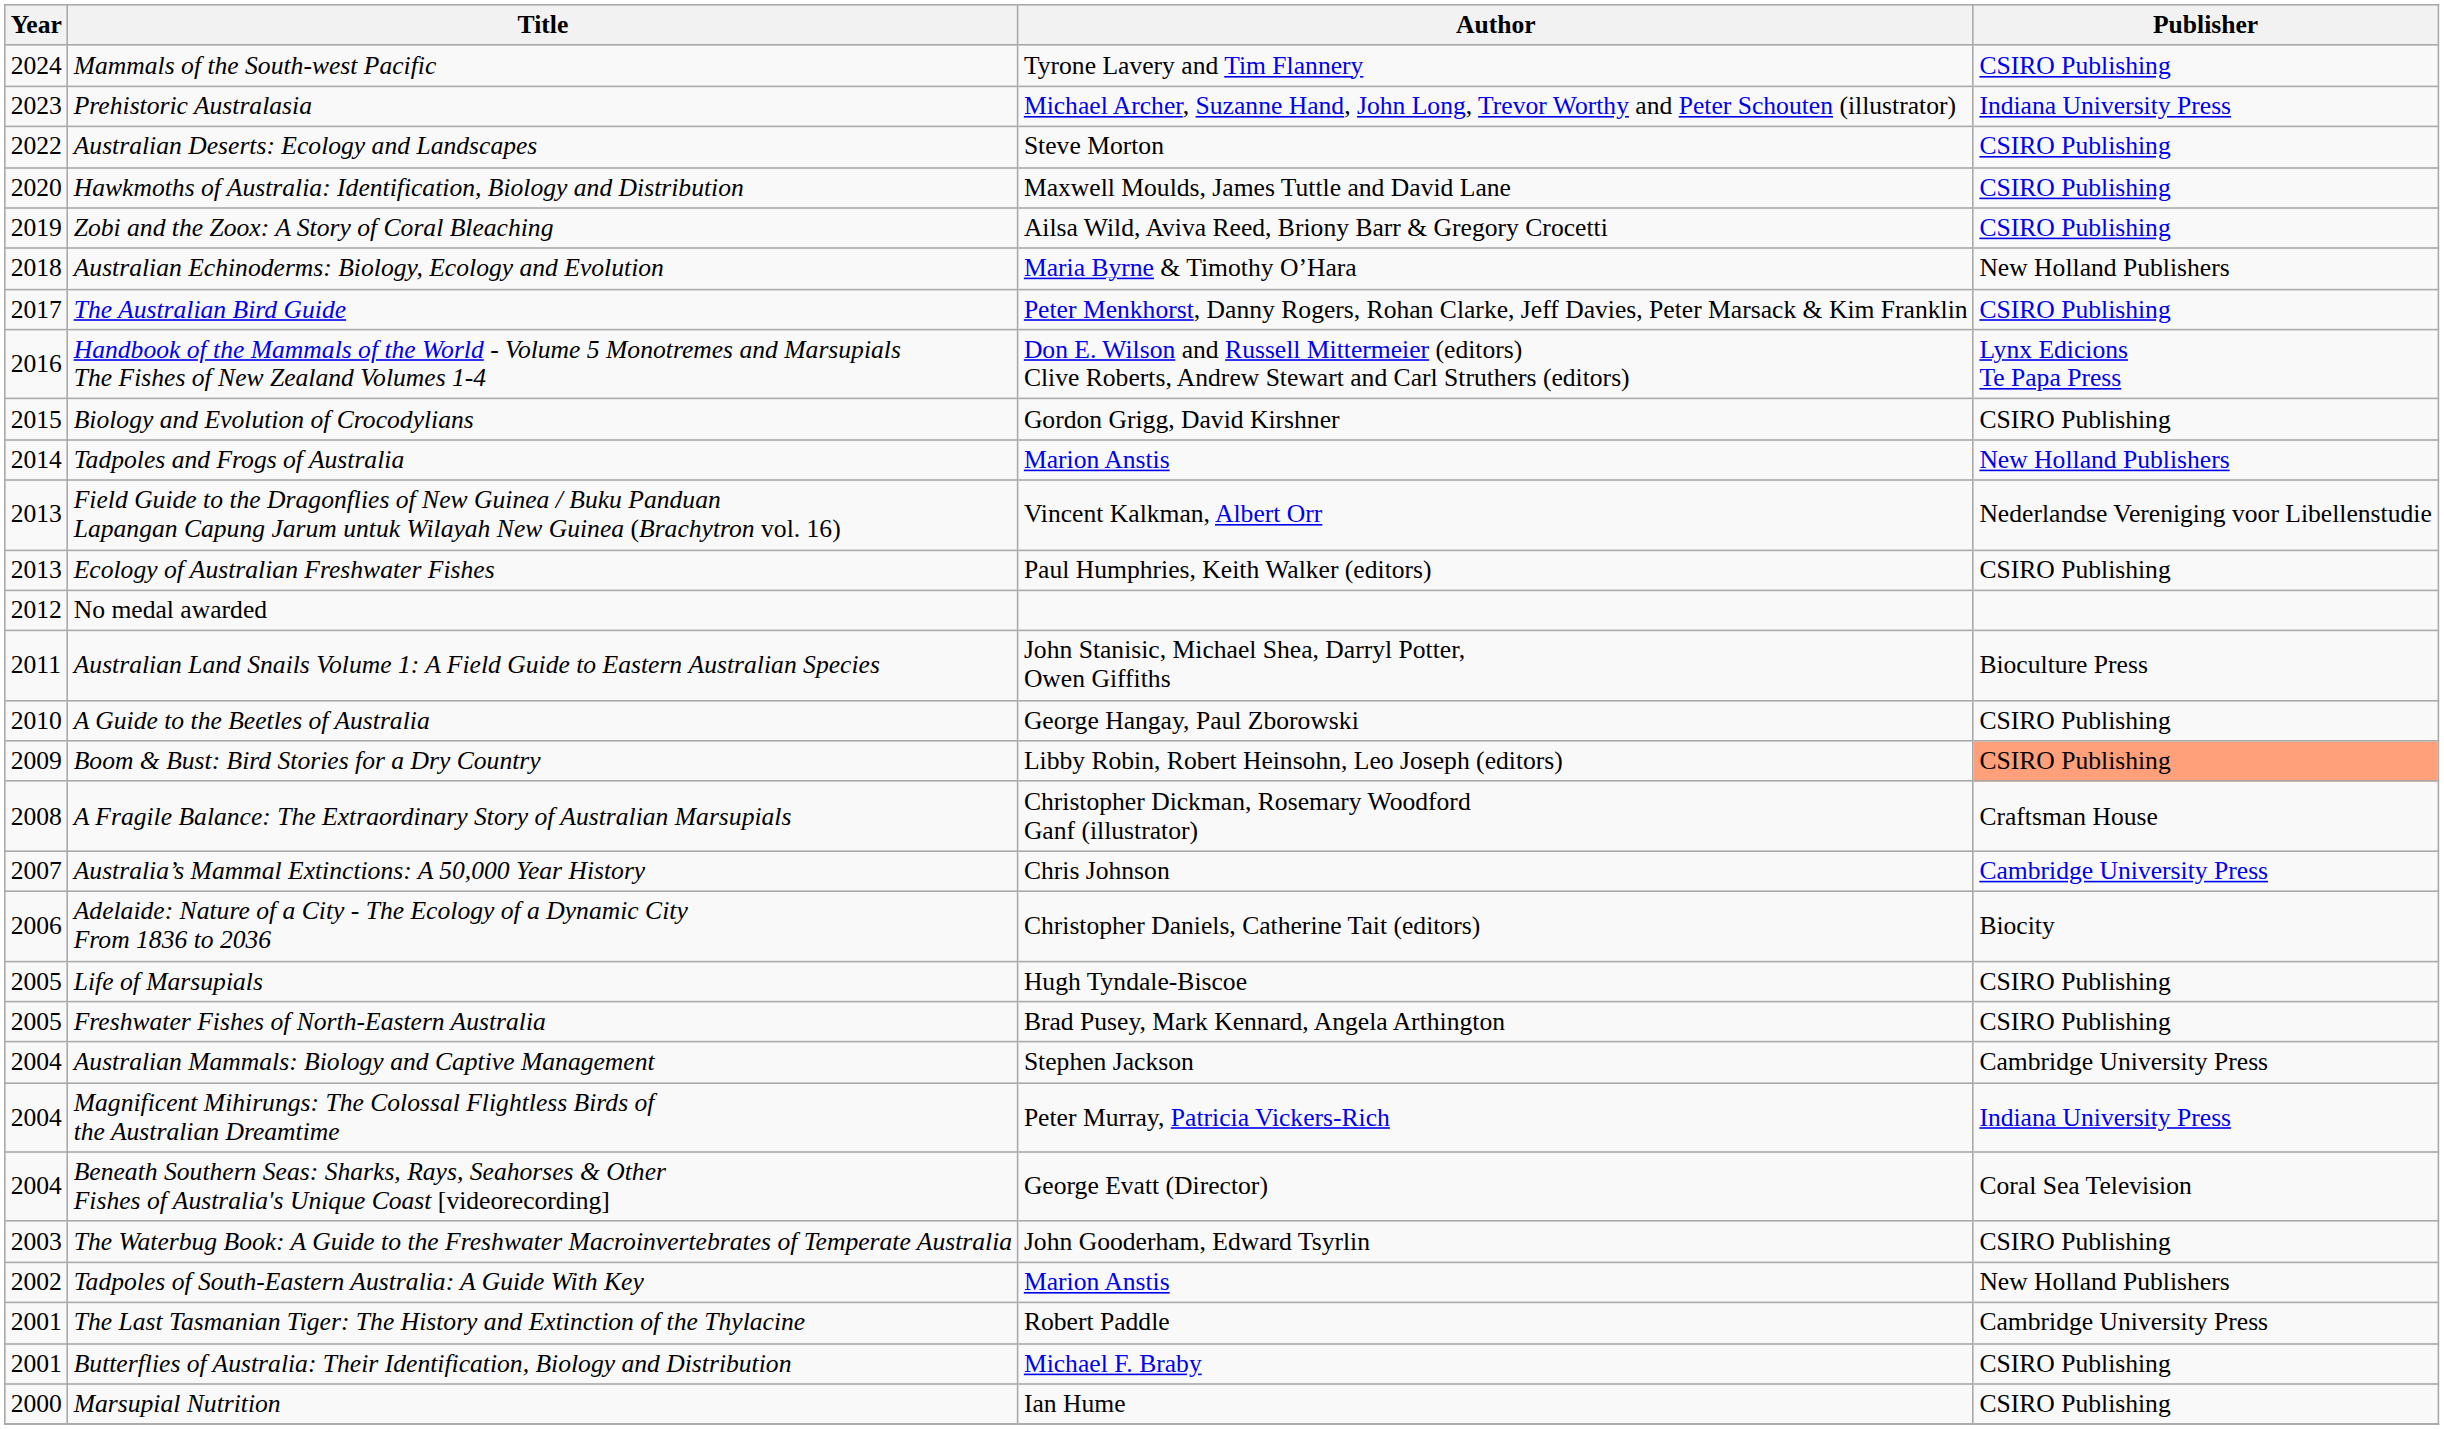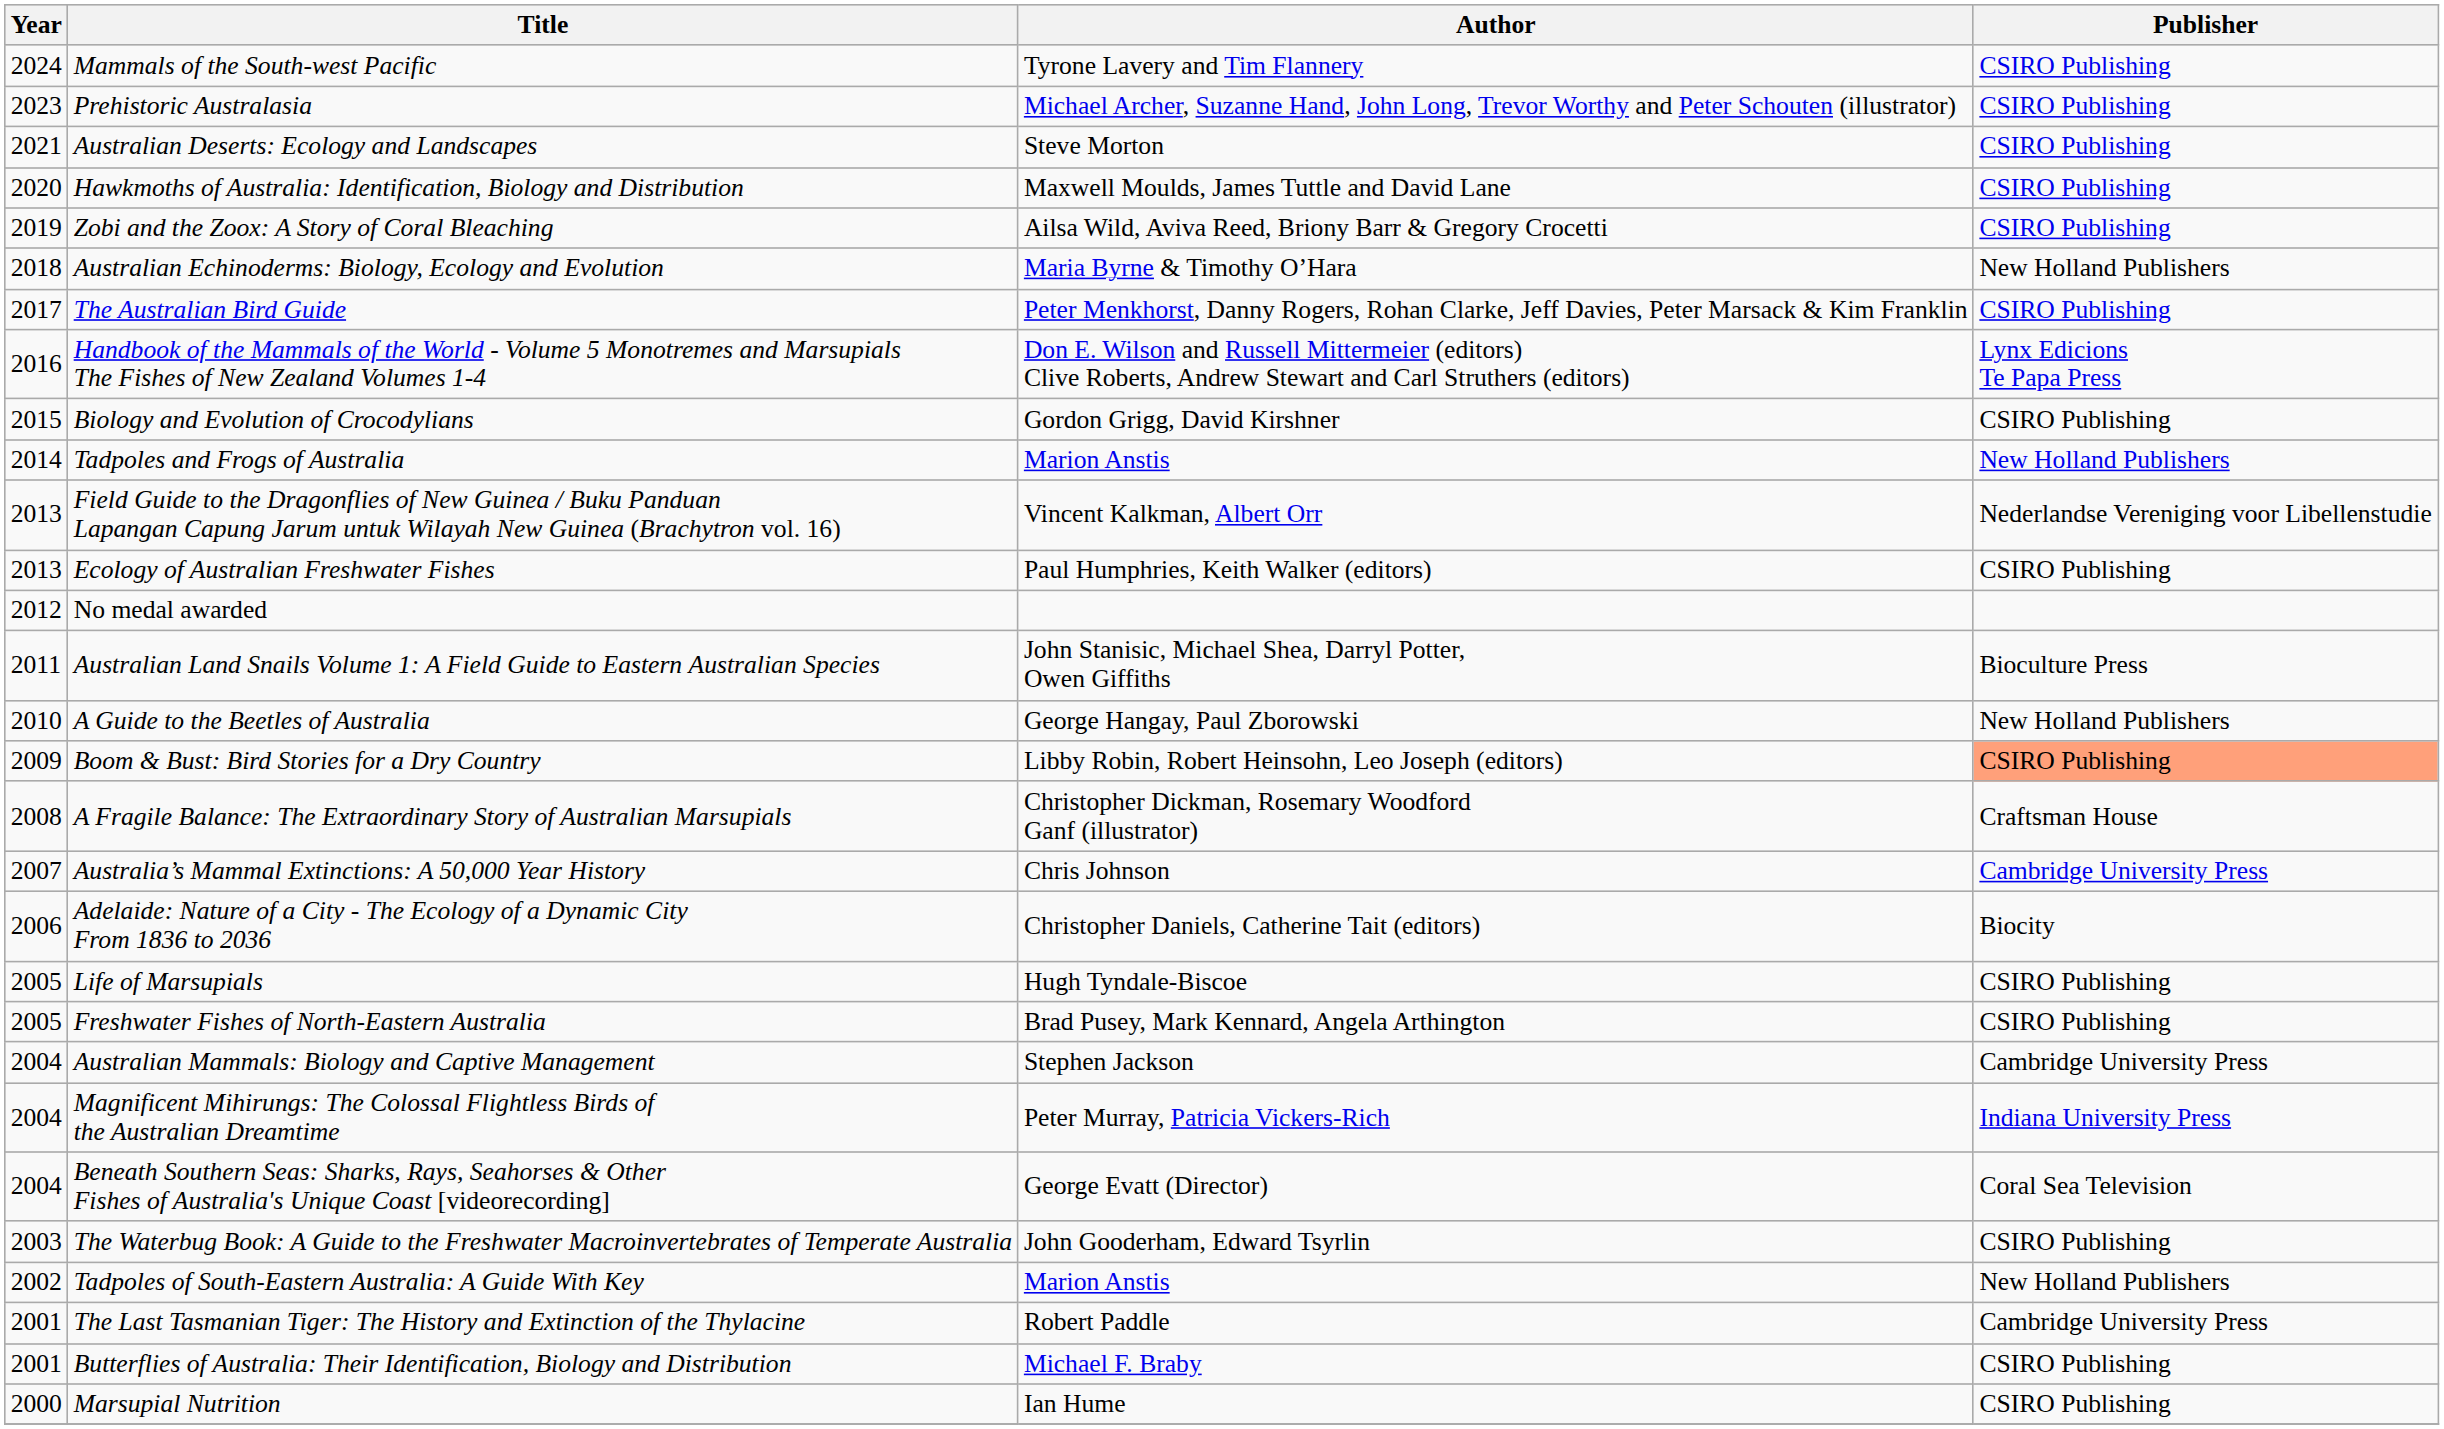Prehistoric Australasia | Publisher: Indiana University Press -> CSIRO Publishing
Australian Deserts: Ecology and Landscapes | Year: 2022 -> 2021
A Guide to the Beetles of Australia | Publisher: CSIRO Publishing -> New Holland Publishers
